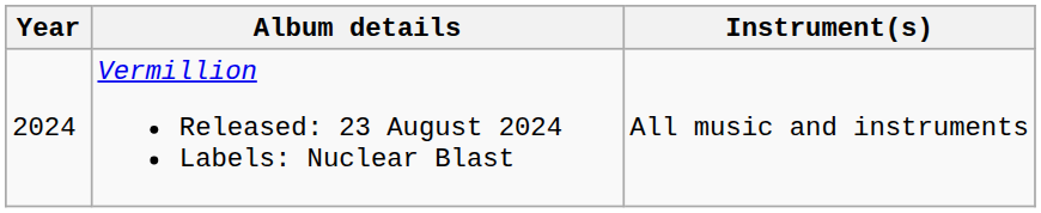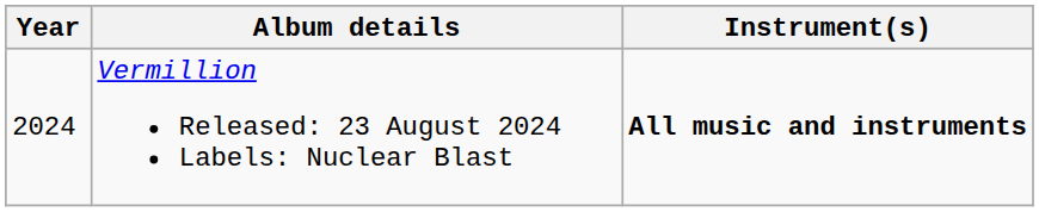row 2 | Instrument(s): normal -> bold
